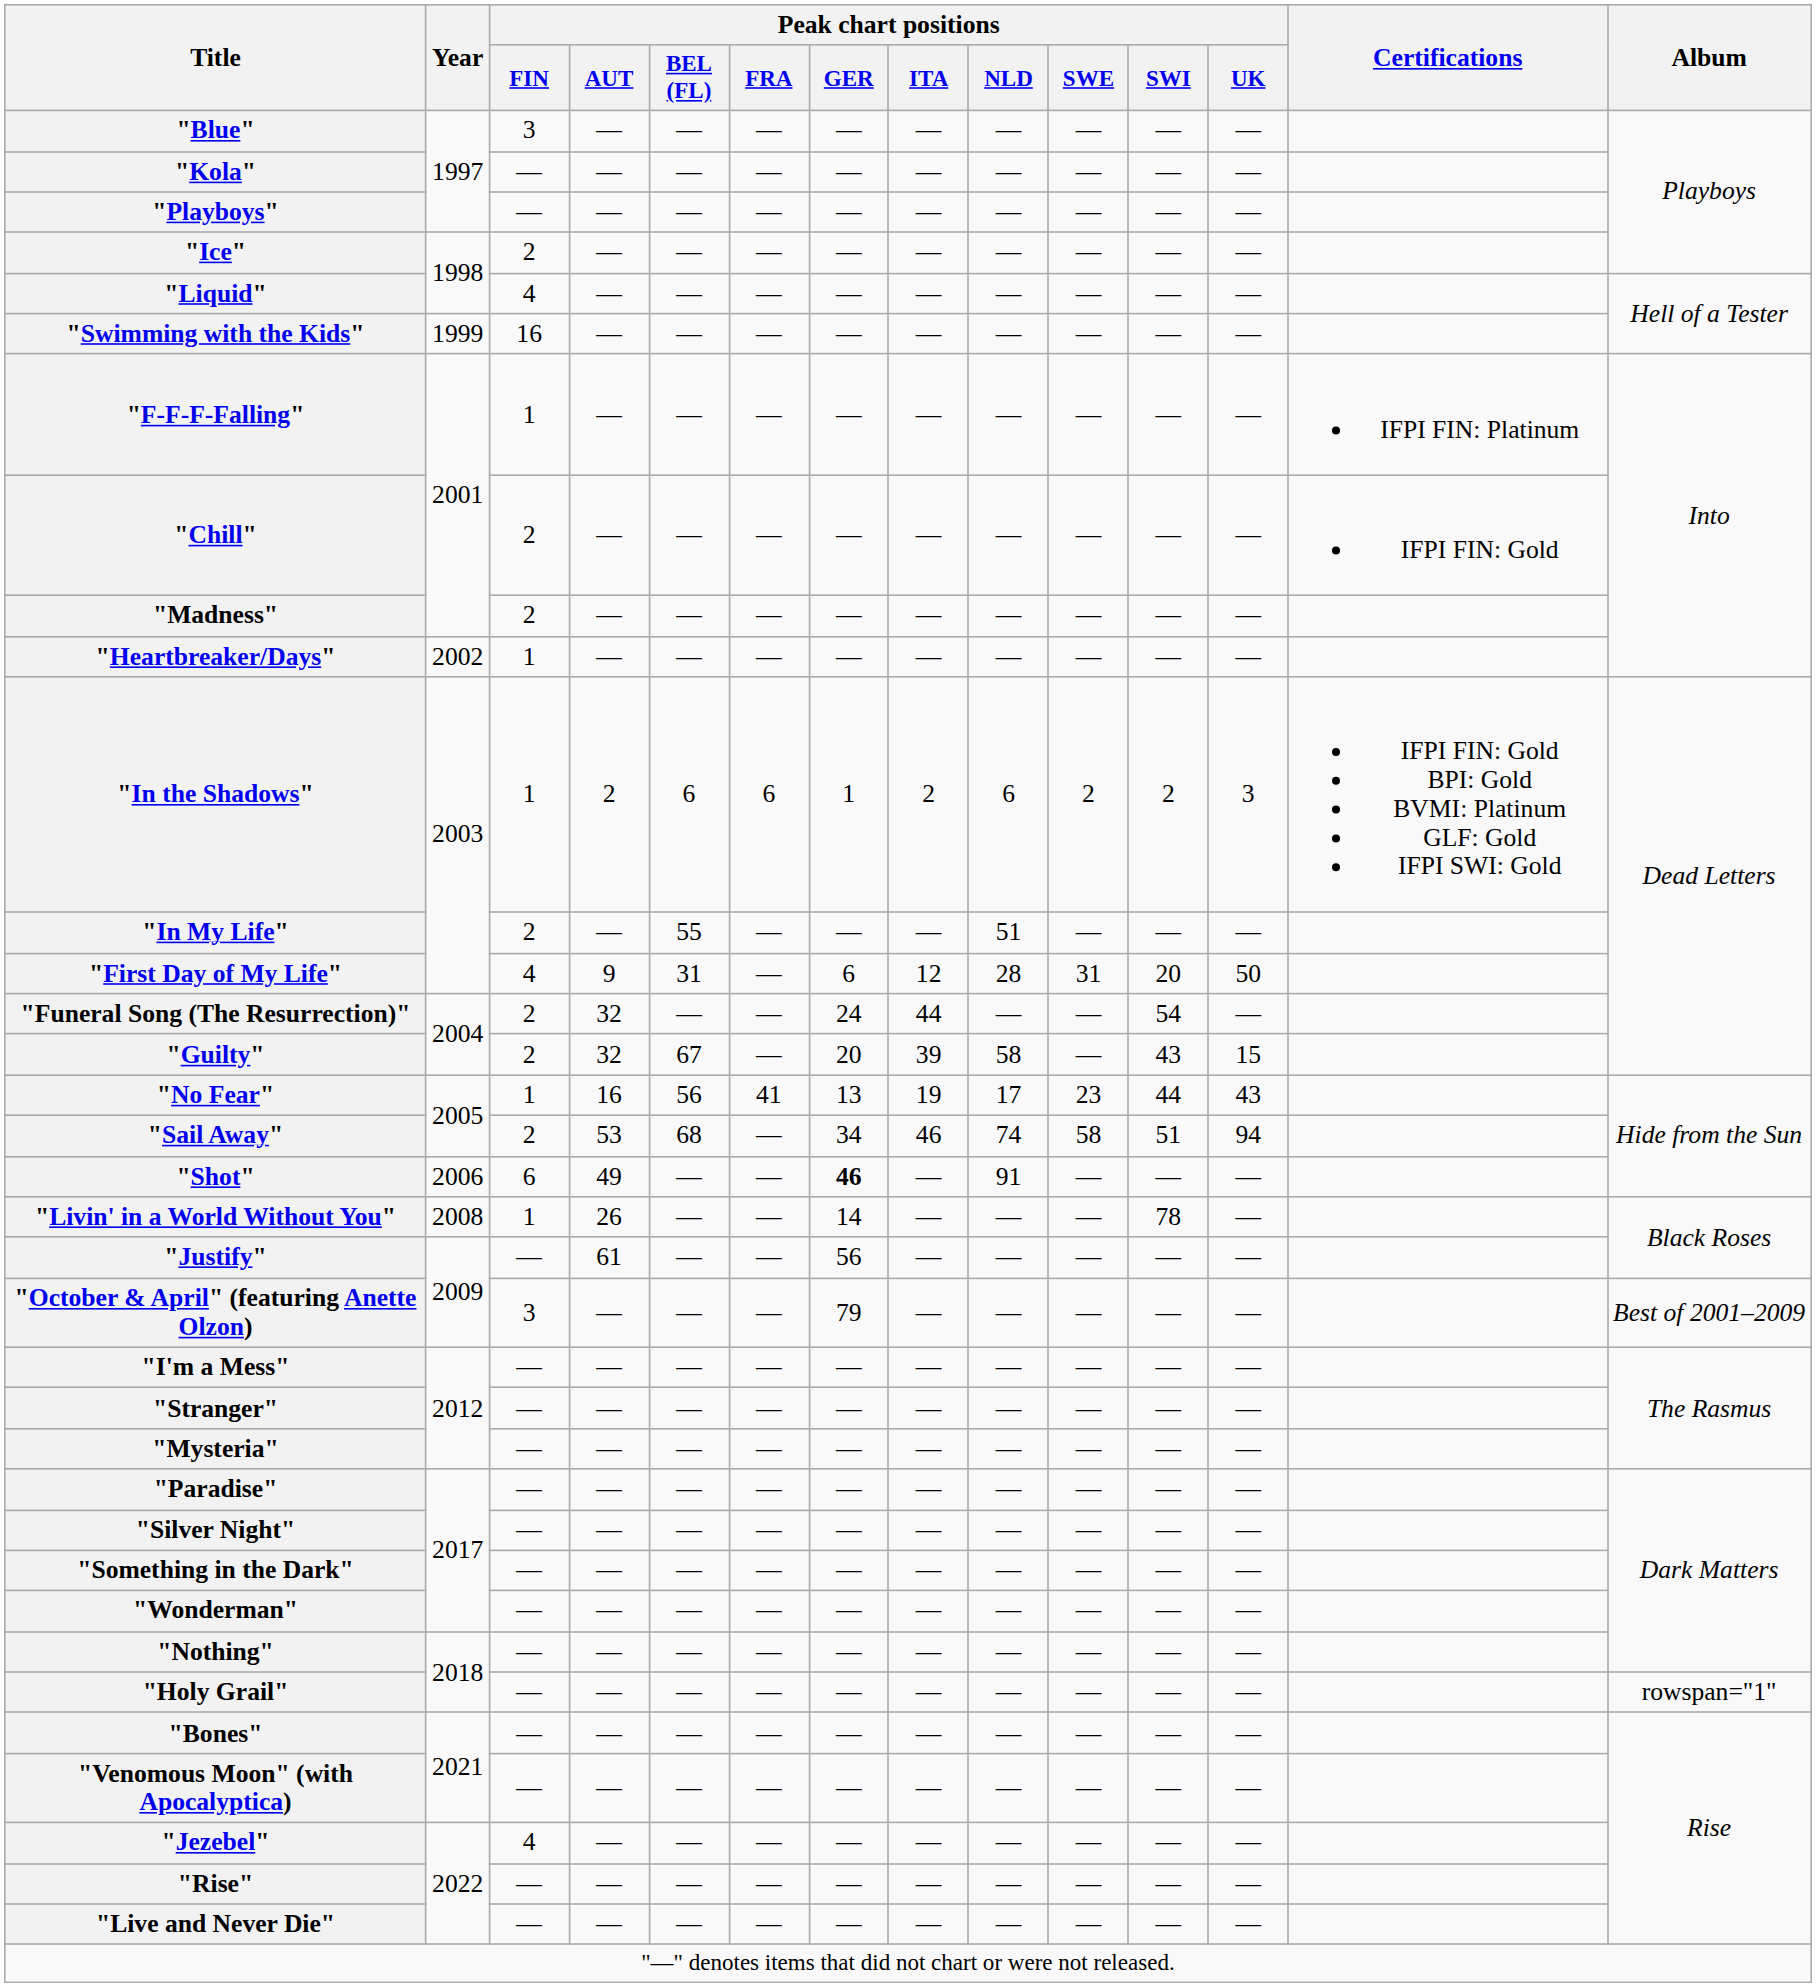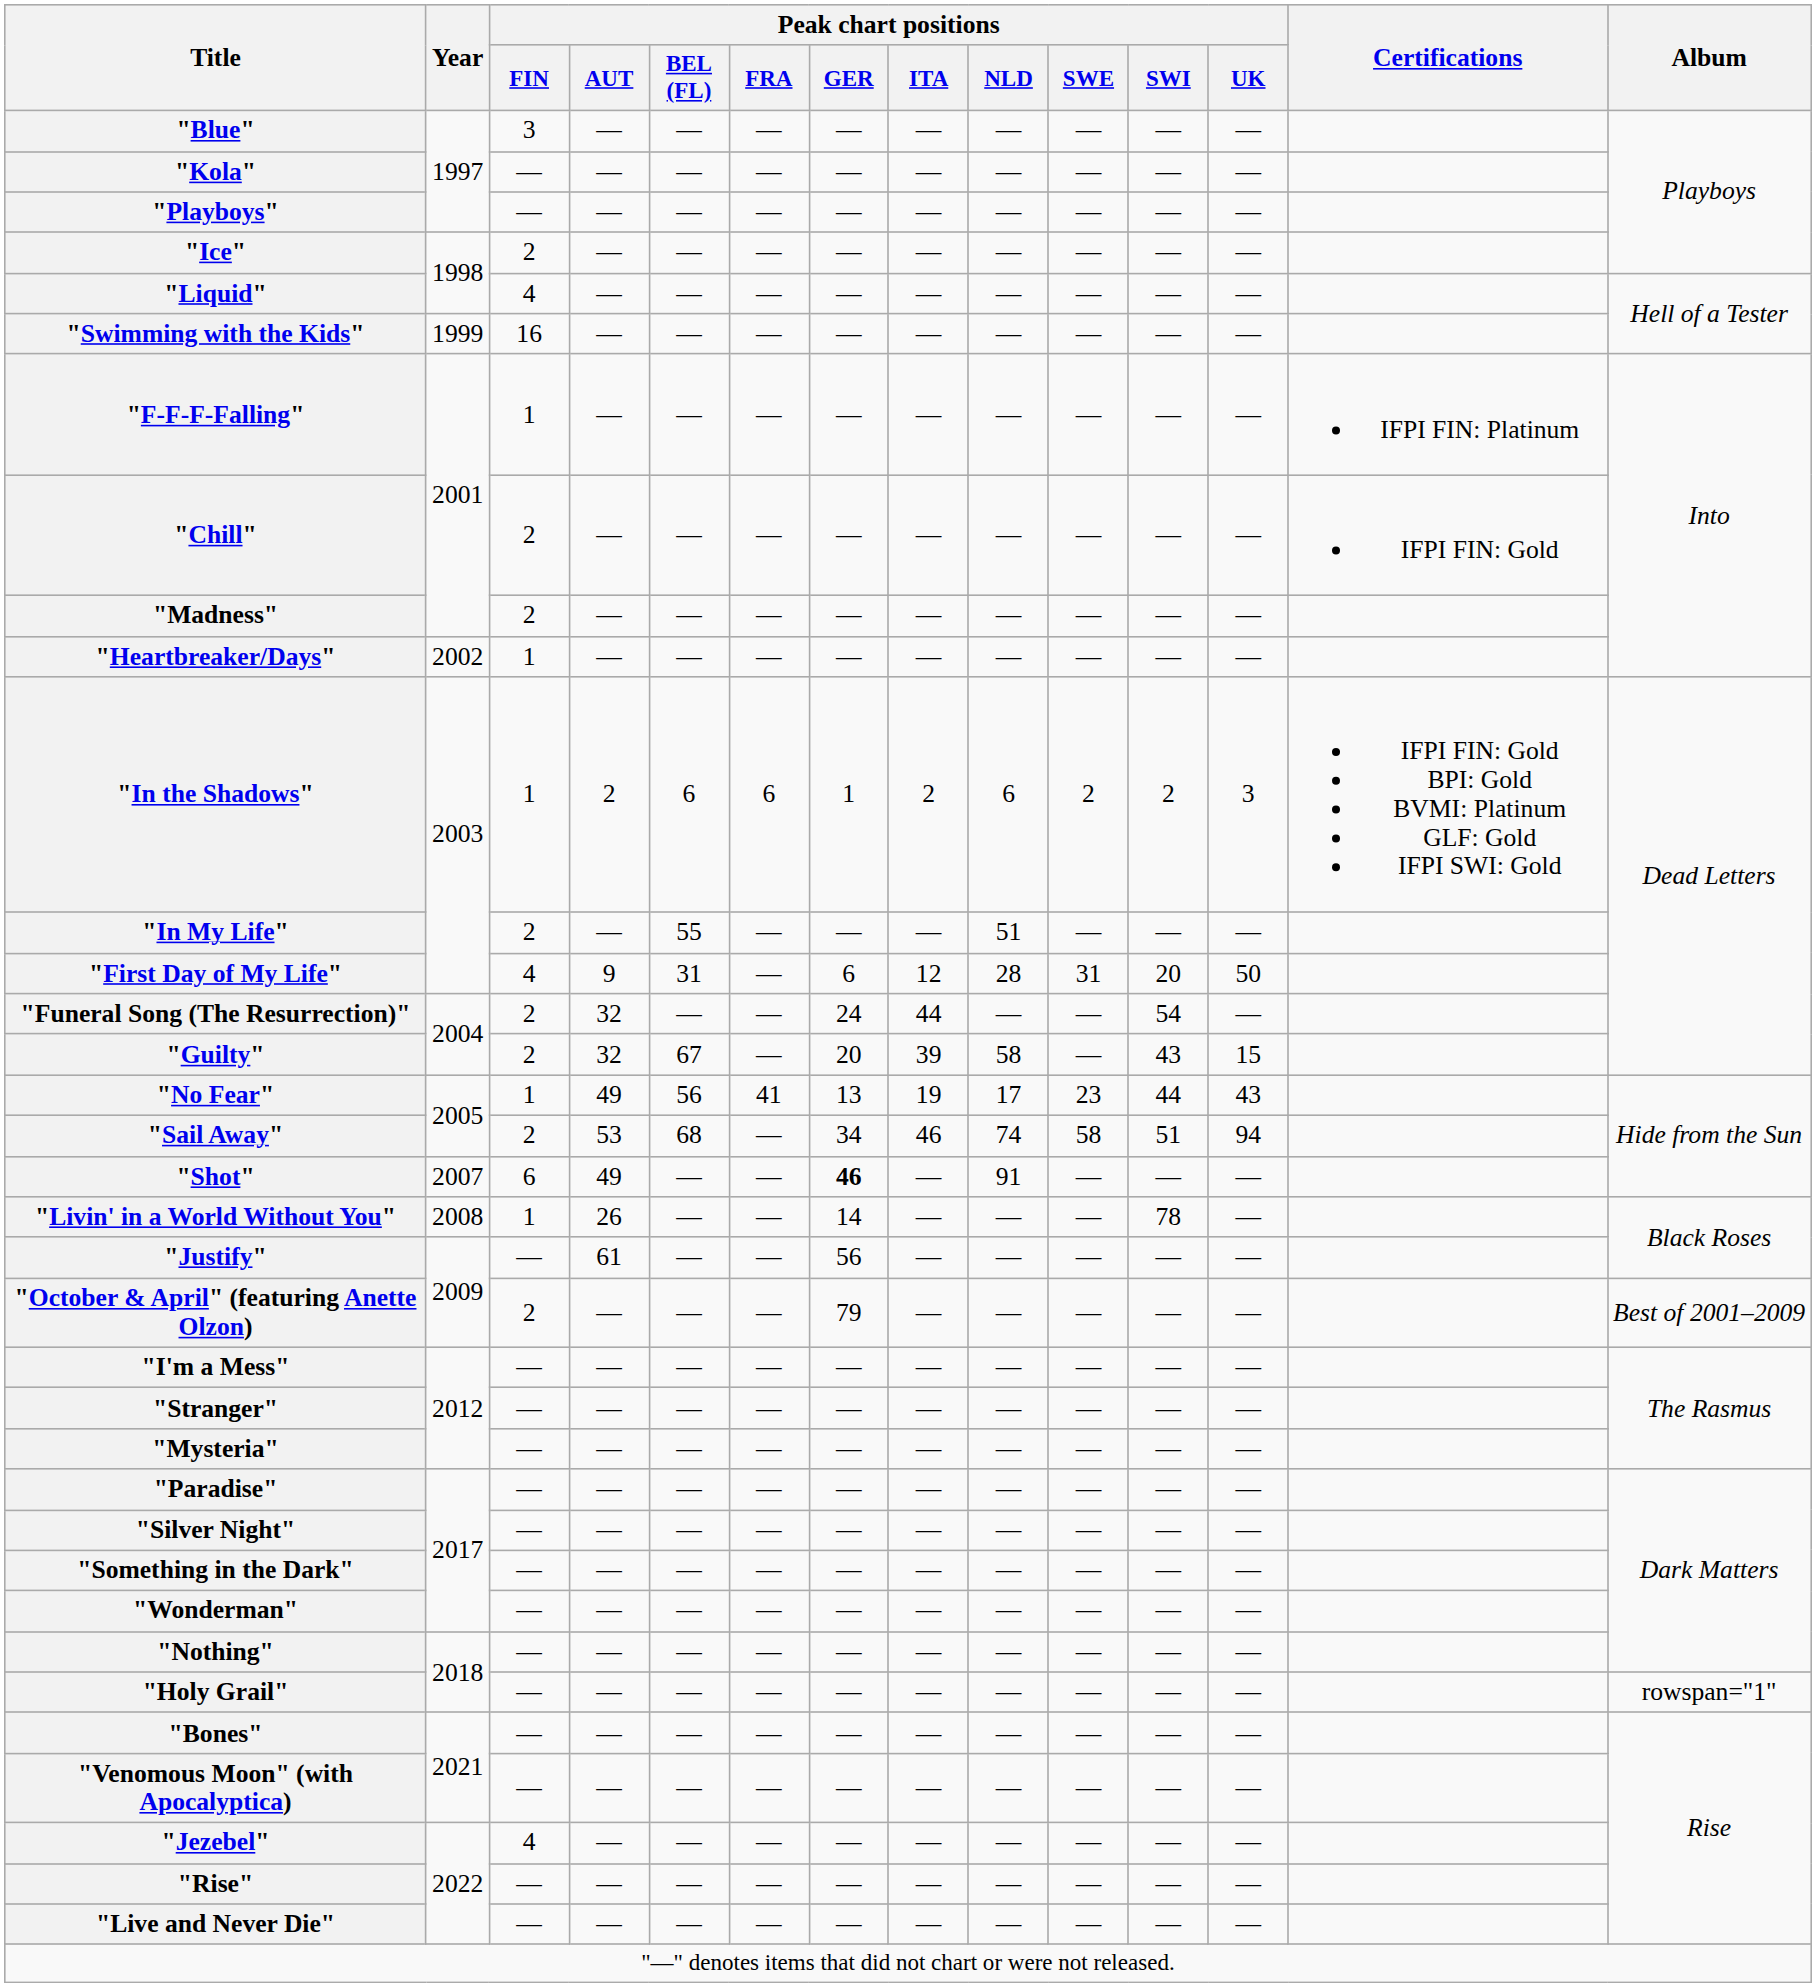"No Fear" | Peak chart positions / AUT: 16 -> 49
"Shot" | Year: 2006 -> 2007
"October & April" (featuring Anette Olzon) | Peak chart positions / FIN: 3 -> 2
